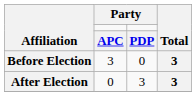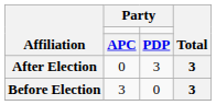rows swapped: Before Election <-> After Election
